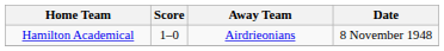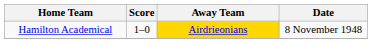Hamilton Academical | Away Team: no background -> gold background
